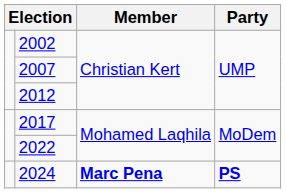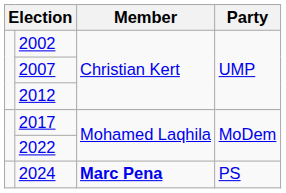2024 | Party: bold -> normal
